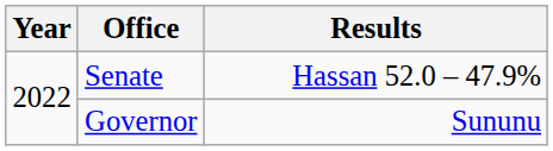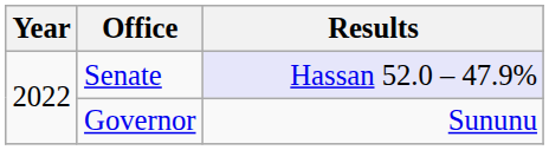Senate | Results: no background -> lavender background
